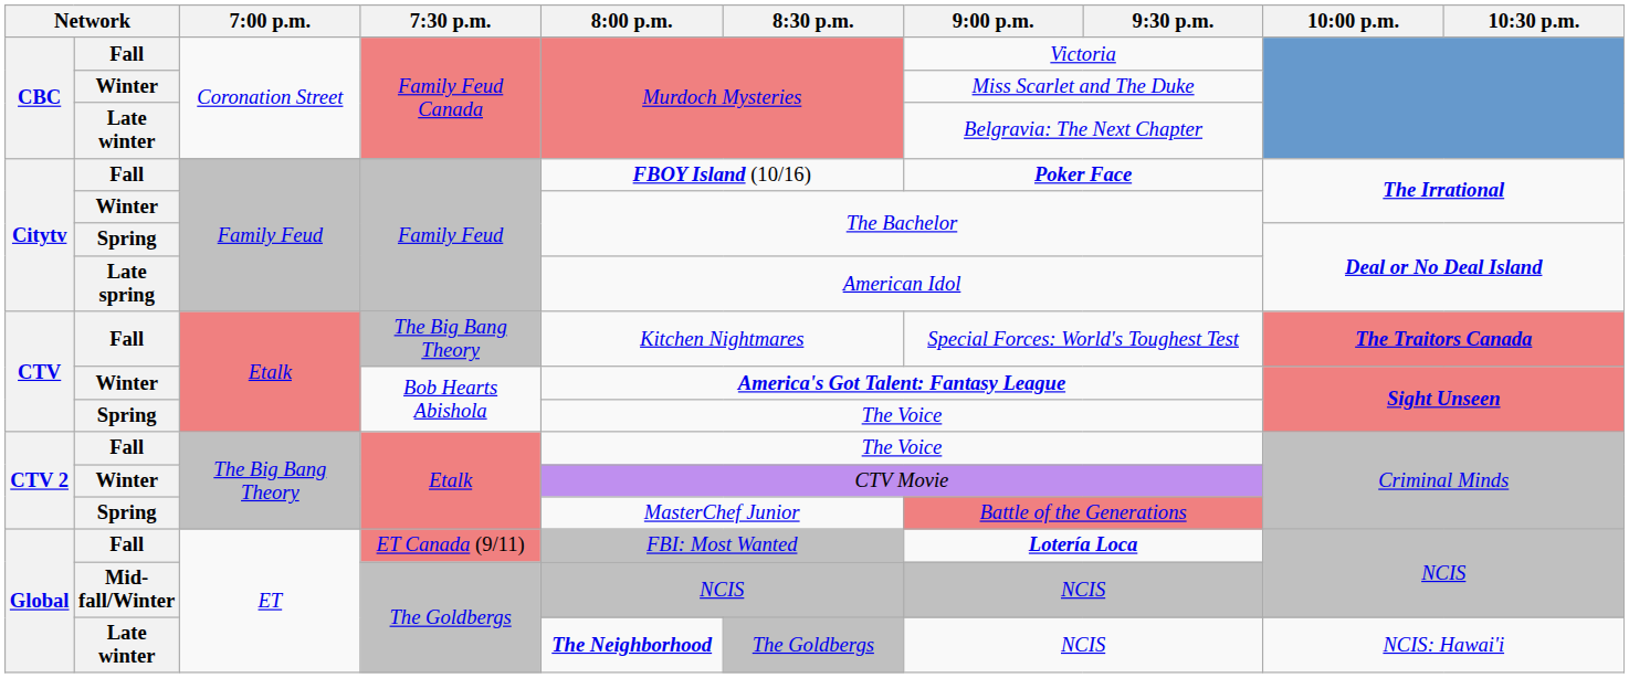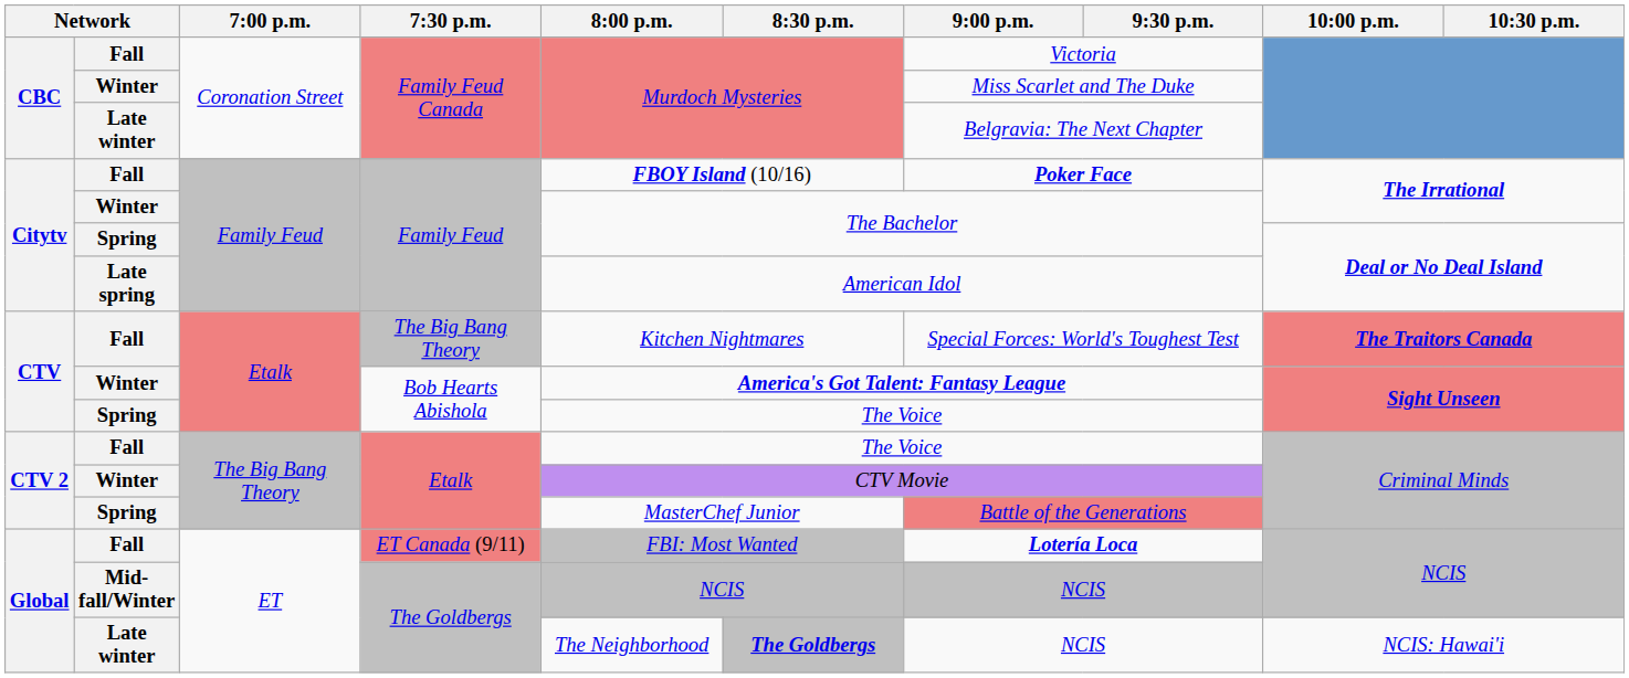Late winter / The Goldbergs | 8:00 p.m.: bold -> normal
Late winter / The Goldbergs | 8:30 p.m.: normal -> bold
